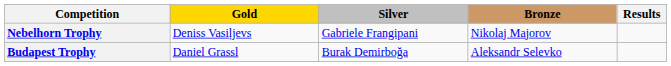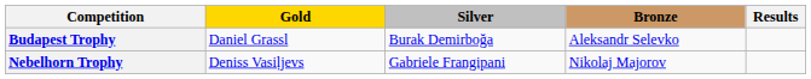rows swapped: Nebelhorn Trophy <-> Budapest Trophy
